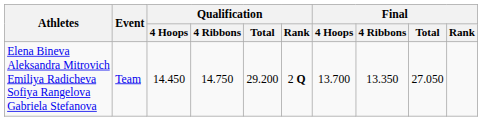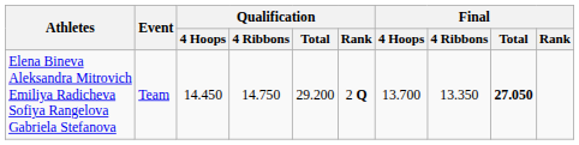row 3 | Final / Total: normal -> bold
